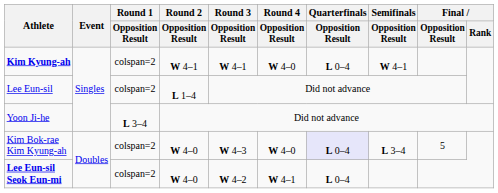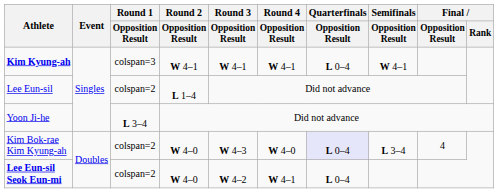Kim Kyung-ah | Round 1 / Opposition Result: colspan=2 -> colspan=3
Kim Kyung-ah | Round 4 / Opposition Result: W 4–0 -> W 4–1
Kim Bok-rae Kim Kyung-ah | Final / Opposition Result: 5 -> 4
